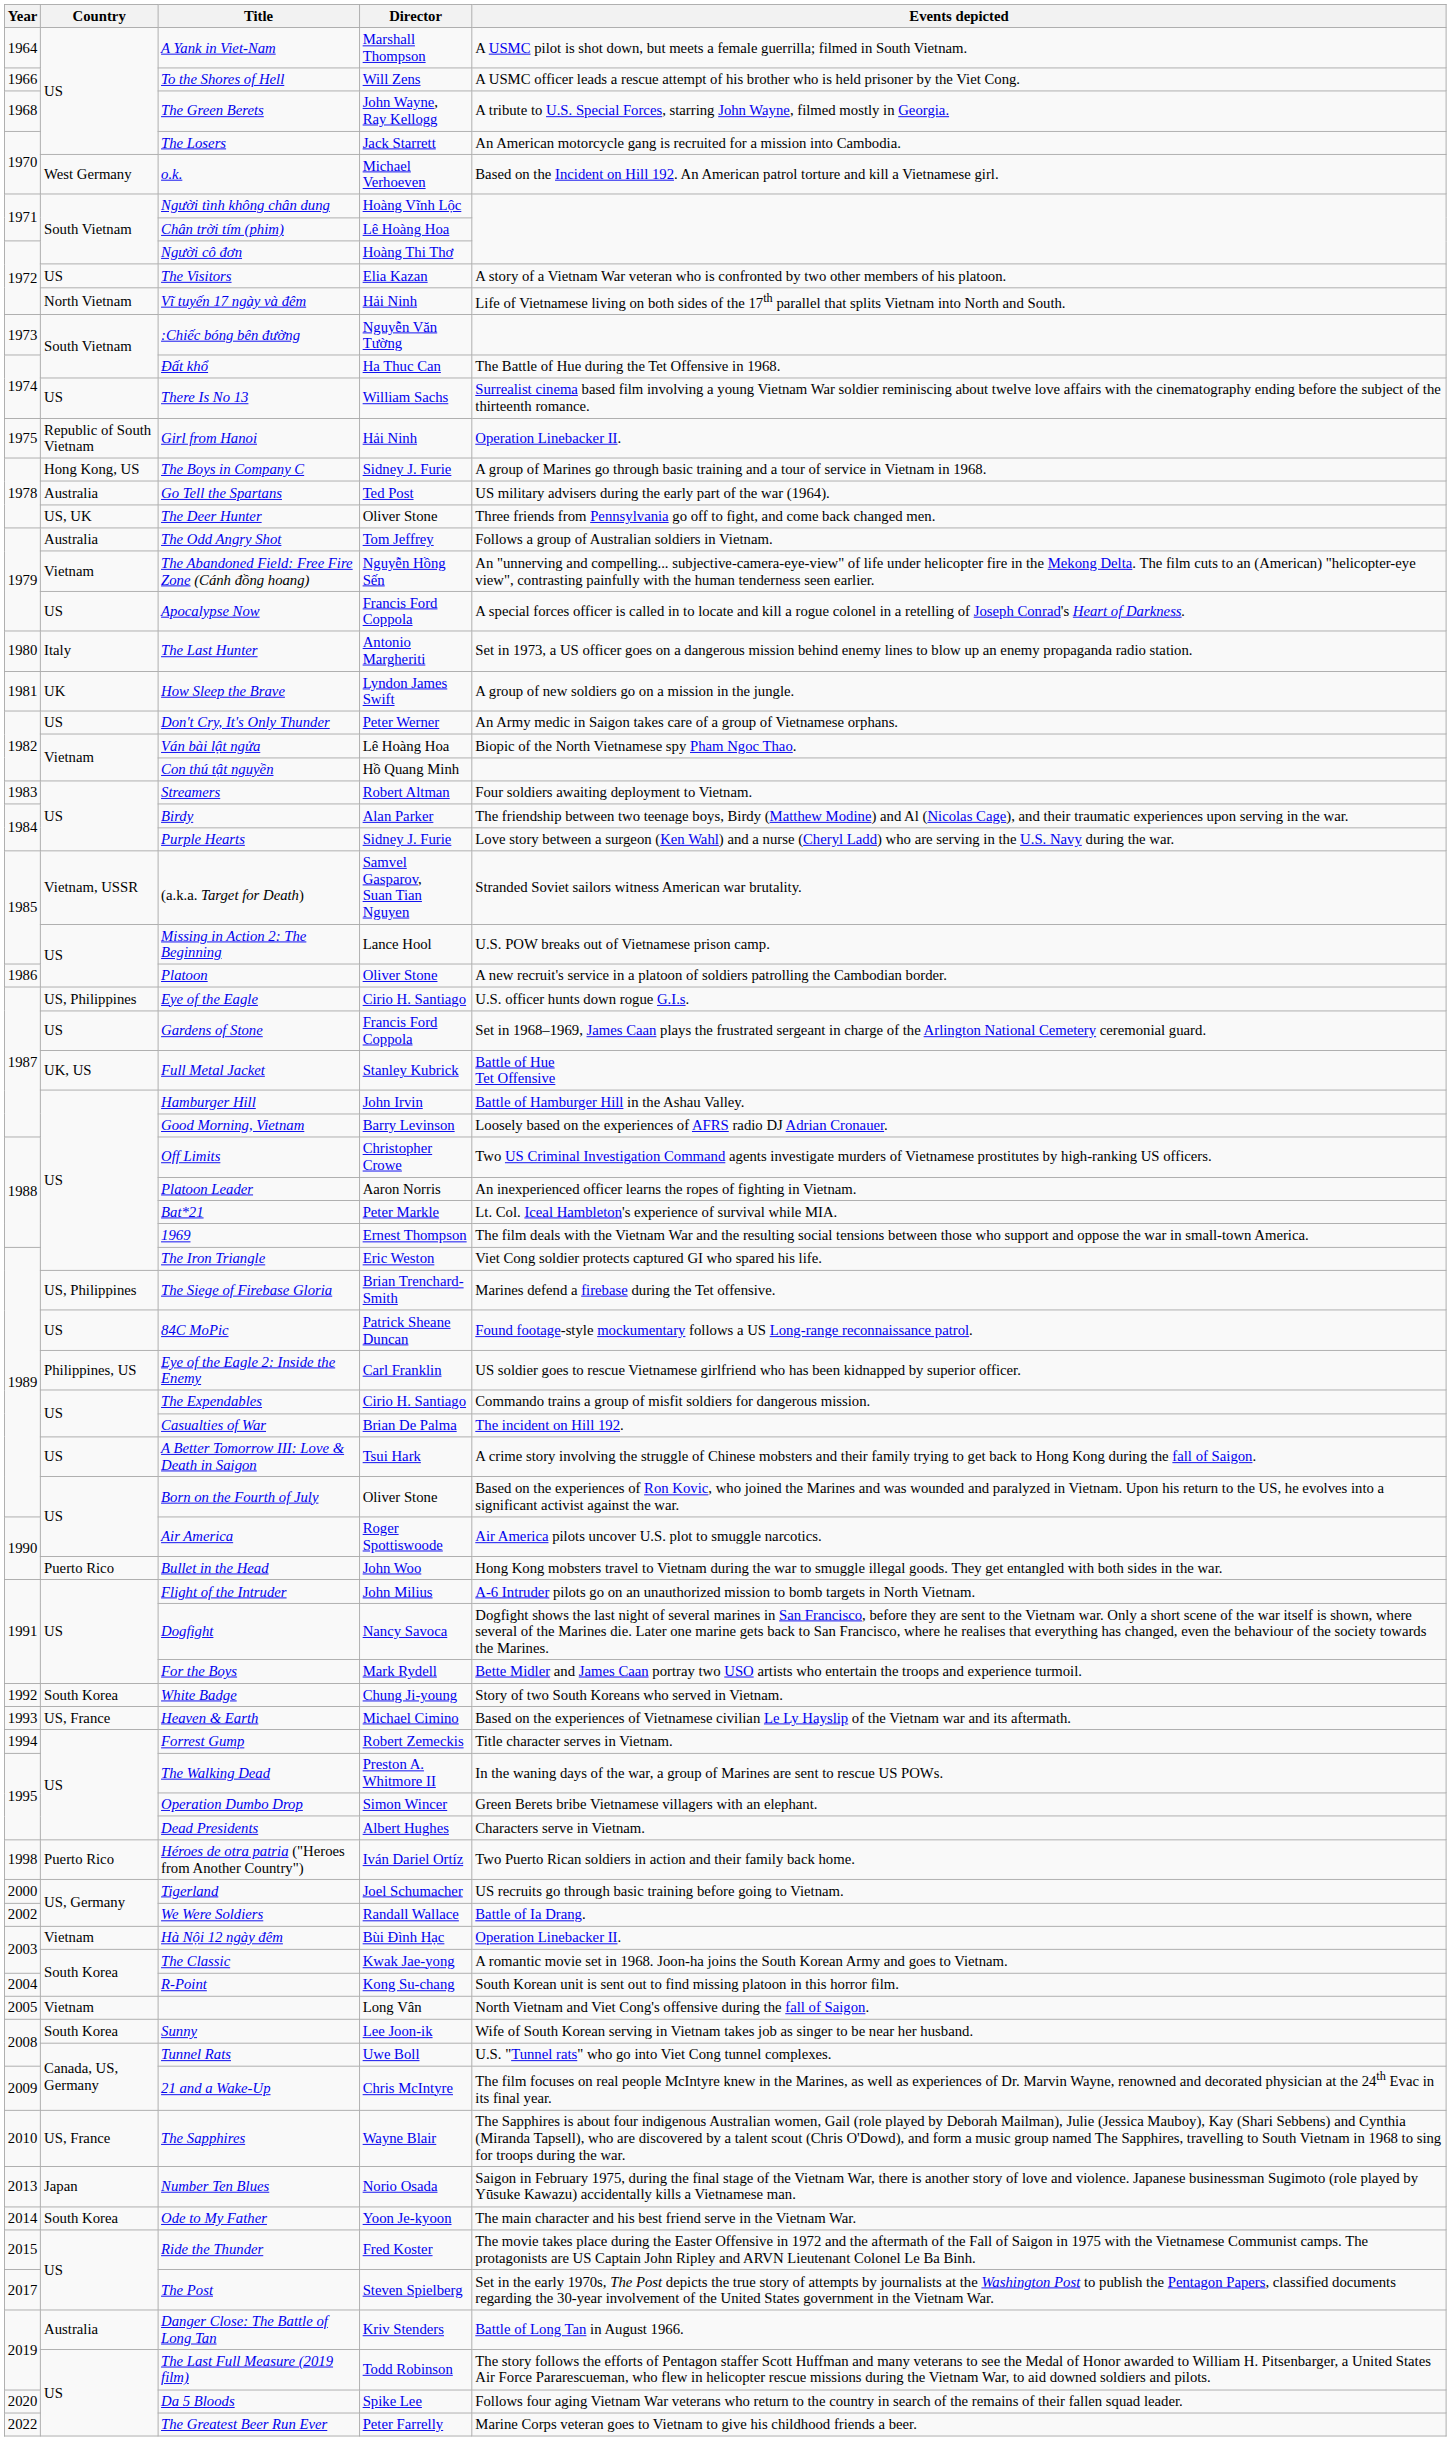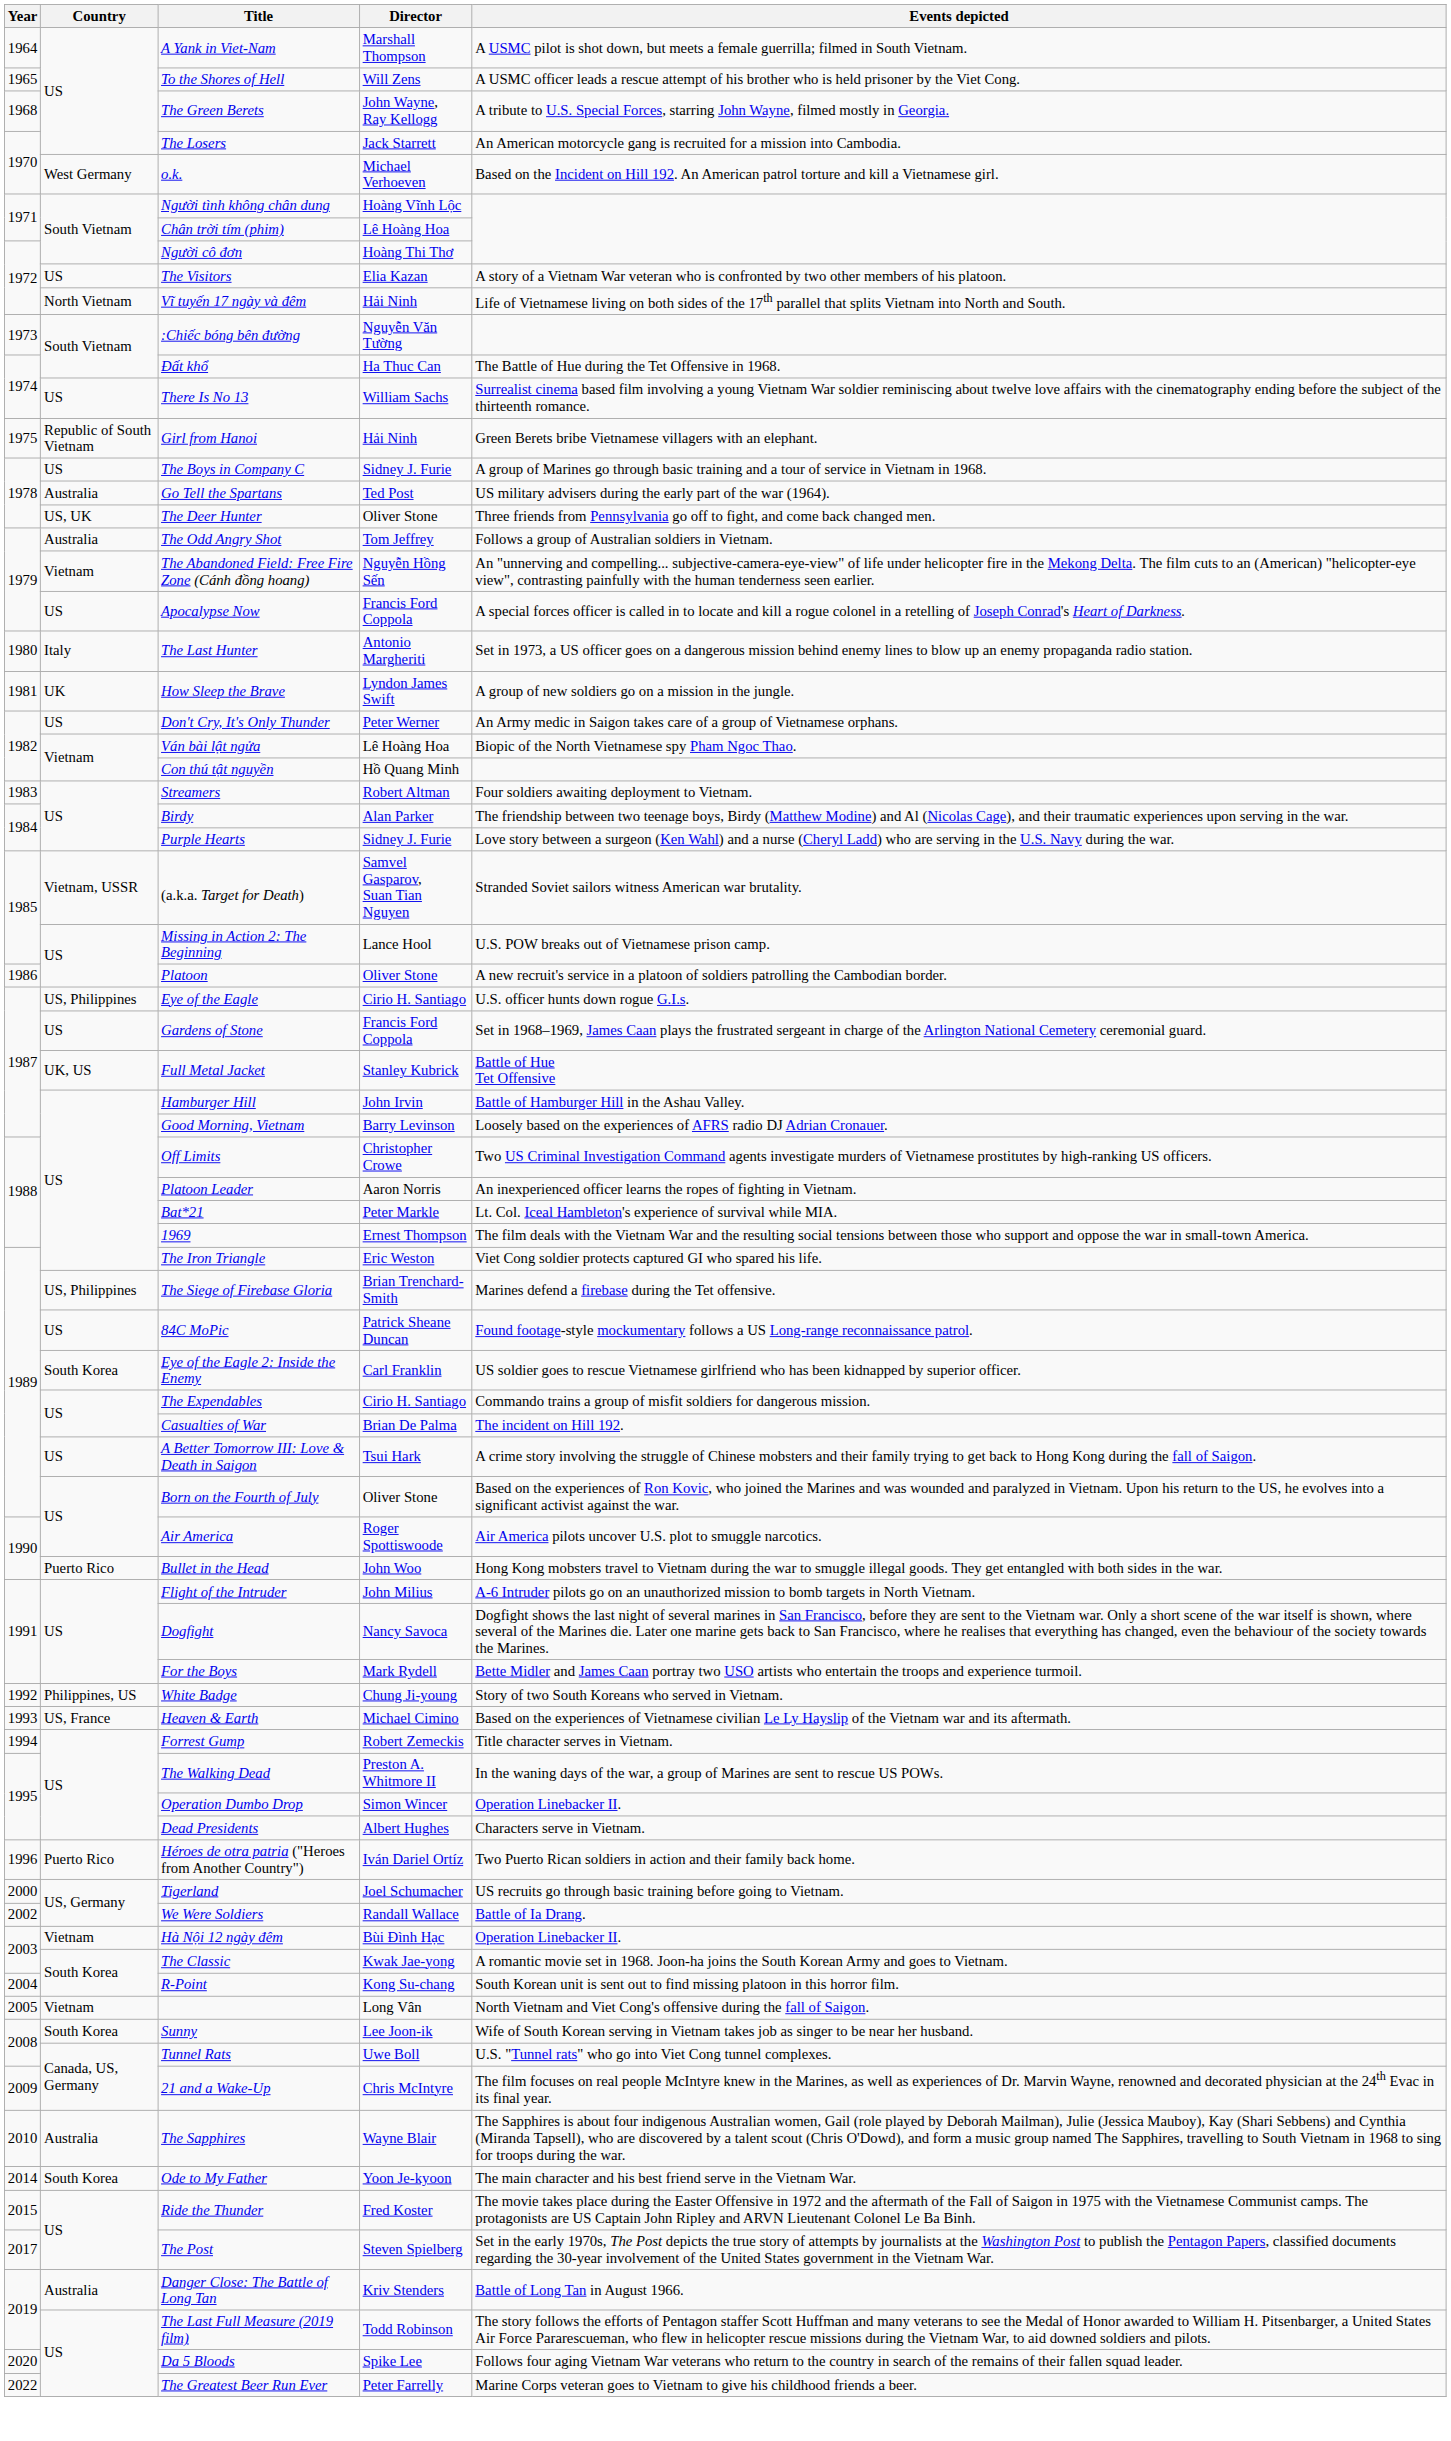To the Shores of Hell | Year: 1966 -> 1965
Girl from Hanoi | Events depicted: Operation Linebacker II. -> Green Berets bribe Vietnamese villagers with an elephant.
The Boys in Company C | Country: Hong Kong, US -> US
Eye of the Eagle 2: Inside the Enemy | Country: Philippines, US -> South Korea
White Badge | Country: South Korea -> Philippines, US
Operation Dumbo Drop | Events depicted: Green Berets bribe Vietnamese villagers with an elephant. -> Operation Linebacker II.
Héroes de otra patria ("Heroes from Another Country") | Year: 1998 -> 1996
The Sapphires | Country: US, France -> Australia
- row: 2013 | Japan | Number Ten Blues | Norio Osada | Saigon in February 1975, during the final stage of the Vietnam War, there is another story of love and violence. Japanese businessman Sugimoto (role played by Yūsuke Kawazu) accidentally kills a Vietnamese man.
